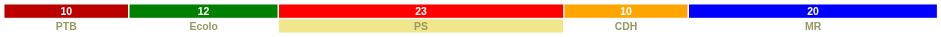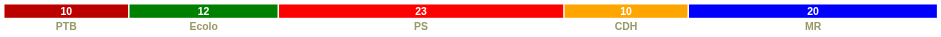PTB | column 3: khaki background -> no background
